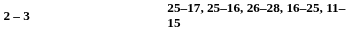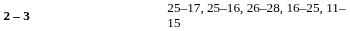row 1 | column 2: bold -> normal
